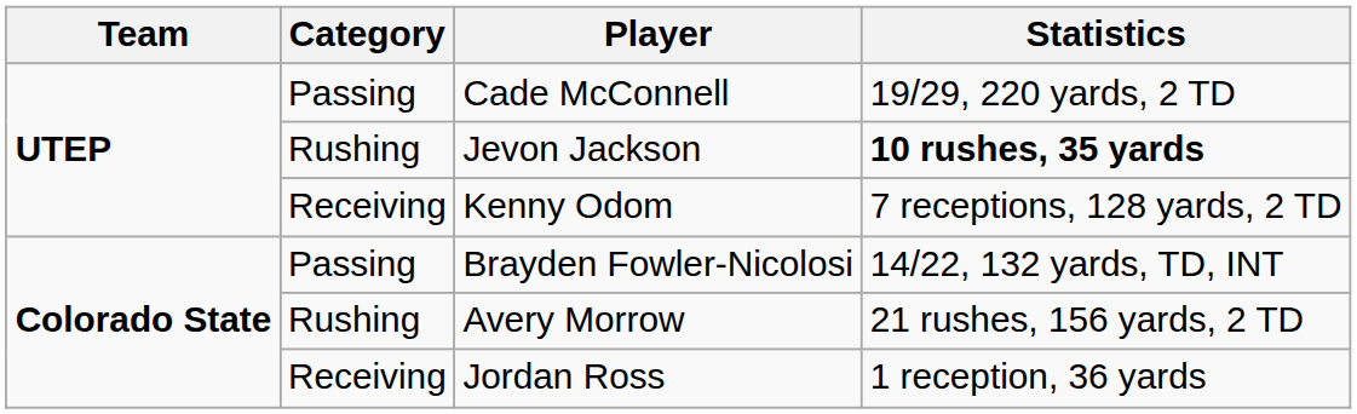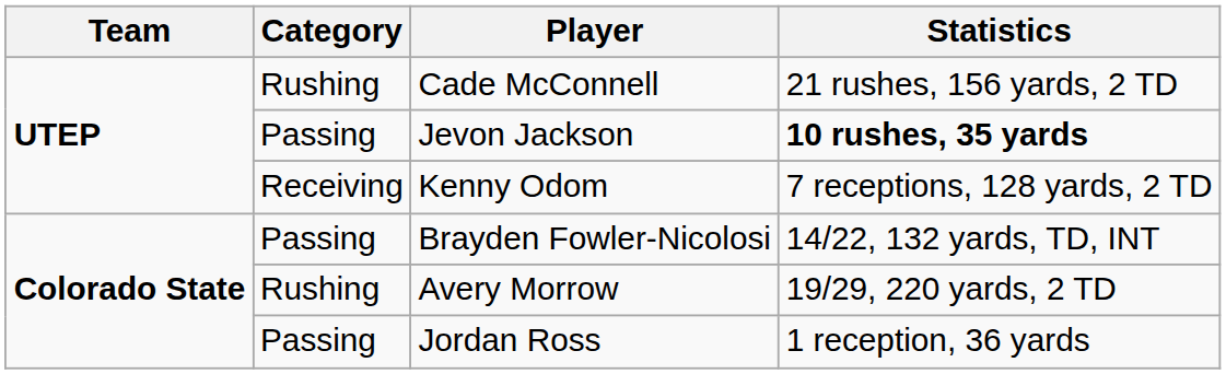Cade McConnell | Category: Passing -> Rushing
Cade McConnell | Statistics: 19/29, 220 yards, 2 TD -> 21 rushes, 156 yards, 2 TD
Jevon Jackson | Category: Rushing -> Passing
Avery Morrow | Statistics: 21 rushes, 156 yards, 2 TD -> 19/29, 220 yards, 2 TD
Jordan Ross | Category: Receiving -> Passing
